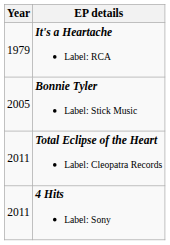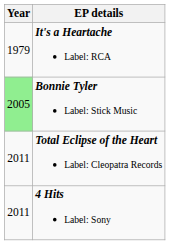Bonnie Tyler Label: Stick Music | Year: no background -> lightgreen background
